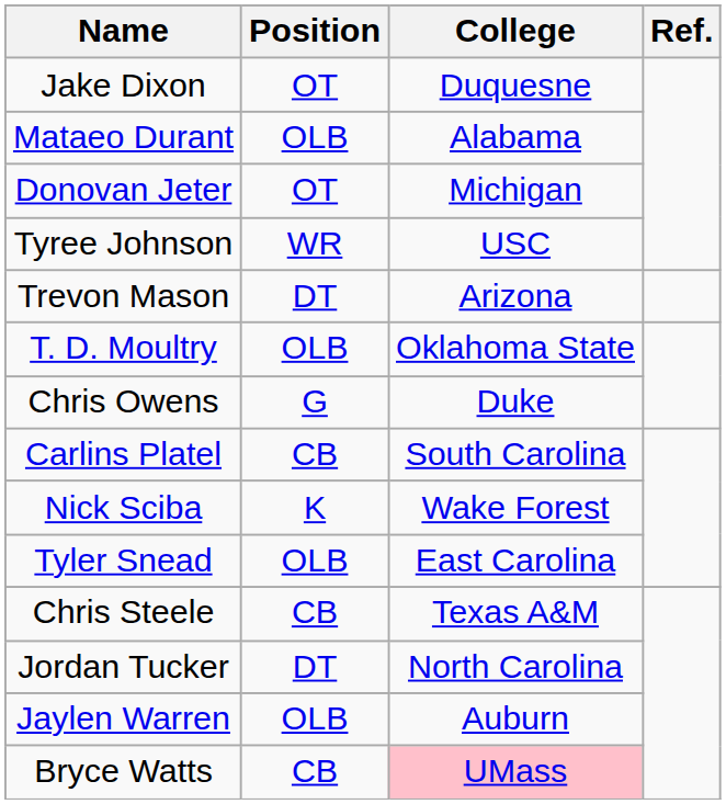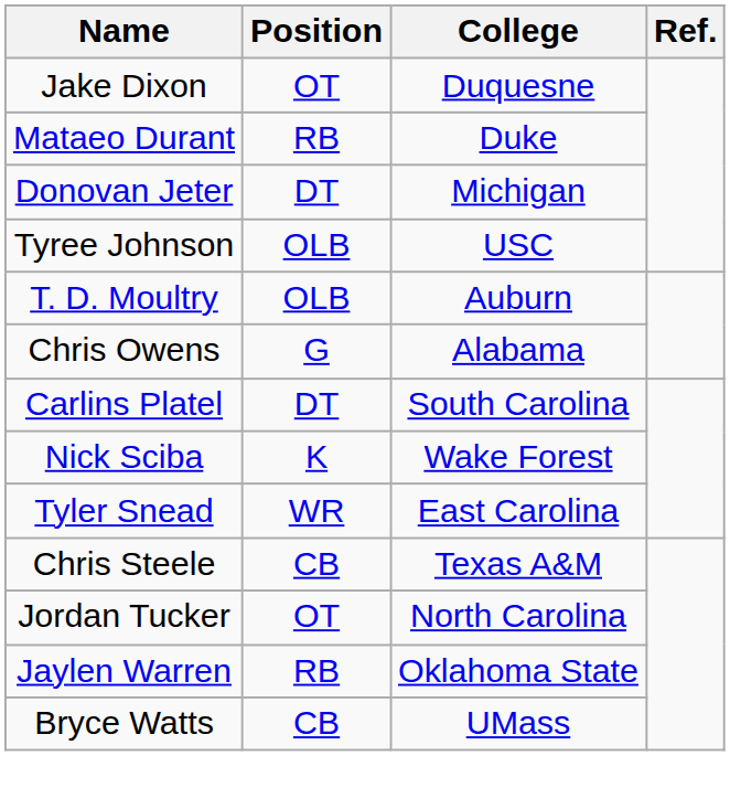Mataeo Durant | Position: OLB -> RB
Mataeo Durant | College: Alabama -> Duke
Donovan Jeter | Position: OT -> DT
Tyree Johnson | Position: WR -> OLB
- row: Trevon Mason | DT | Arizona
T. D. Moultry | College: Oklahoma State -> Auburn
Chris Owens | College: Duke -> Alabama
Carlins Platel | Position: CB -> DT
Tyler Snead | Position: OLB -> WR
Jordan Tucker | Position: DT -> OT
Jaylen Warren | Position: OLB -> RB
Jaylen Warren | College: Auburn -> Oklahoma State
Bryce Watts | College: pink background -> no background
